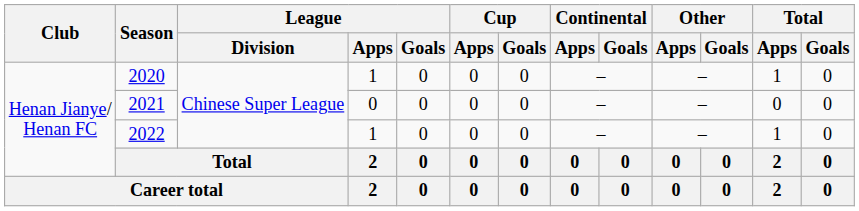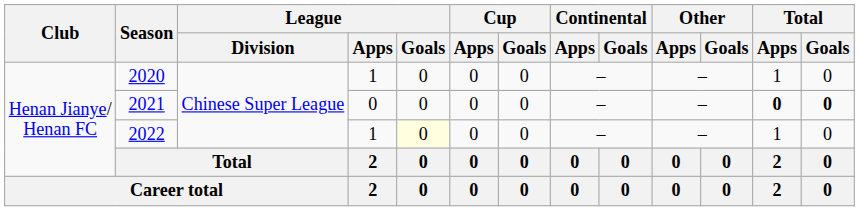2021 | Total / Apps: normal -> bold
2021 | Total / Goals: normal -> bold
2022 | League / Goals: no background -> lightyellow background
